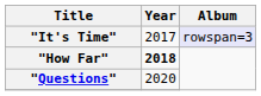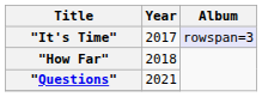"How Far" | Year: bold -> normal
"Questions" | Year: 2020 -> 2021
